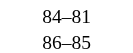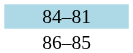84–81 | column 1: no background -> lightblue background
